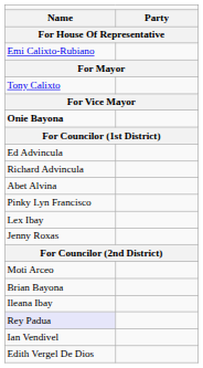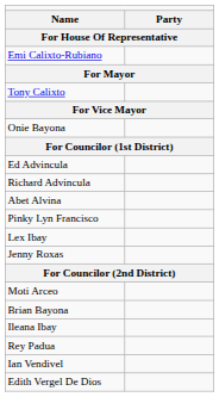Onie Bayona | column 1: bold -> normal
Rey Padua | column 1: lavender background -> no background
